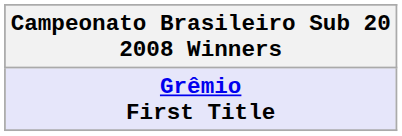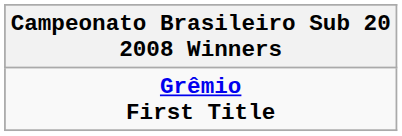row 2 | column 1: lavender background -> no background
